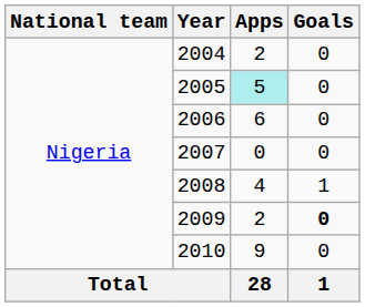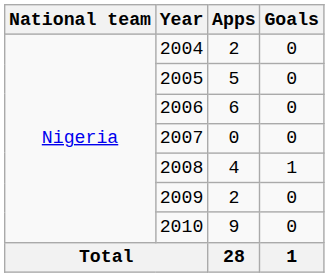2005 | Apps: paleturquoise background -> no background
2009 | Goals: bold -> normal
